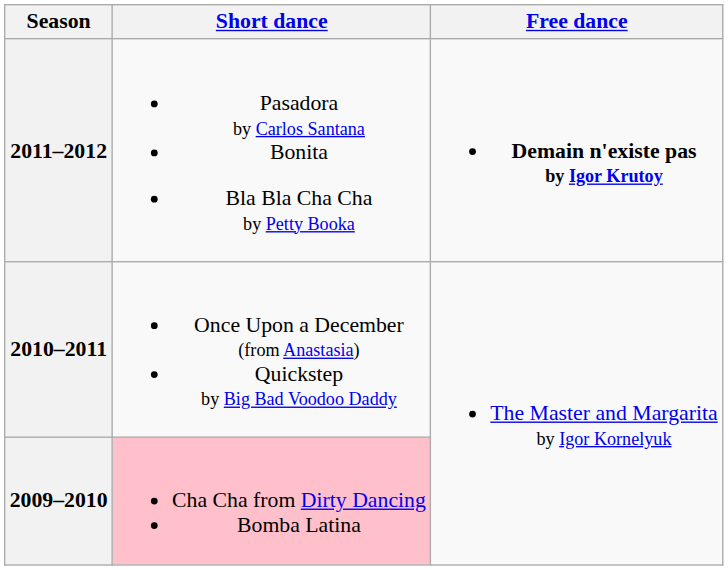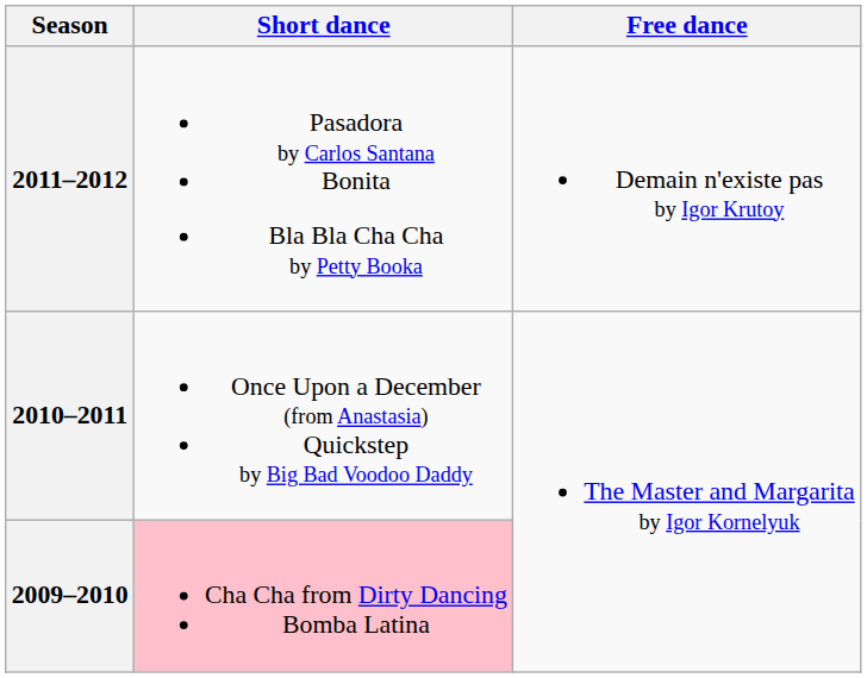2011–2012 | Free dance: bold -> normal
